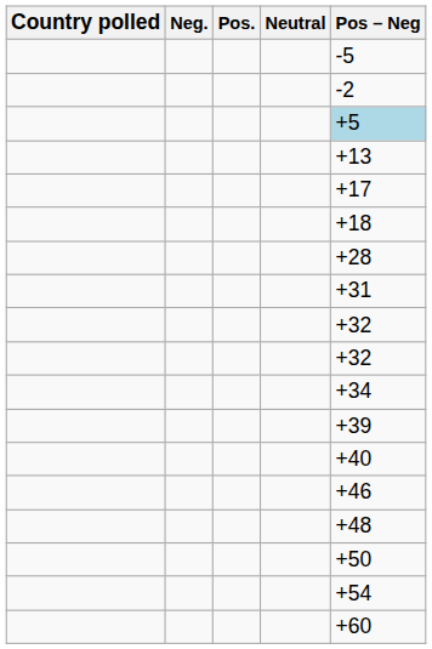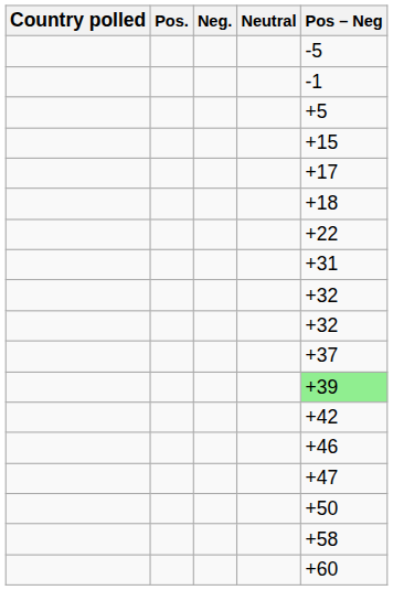columns swapped: Pos. <-> Neg.
row 3 | Pos – Neg: -2 -> -1
row 4 | Pos – Neg: lightblue background -> no background
row 5 | Pos – Neg: +13 -> +15
row 8 | Pos – Neg: +28 -> +22
row 12 | Pos – Neg: +34 -> +37
row 13 | Pos – Neg: no background -> lightgreen background
row 14 | Pos – Neg: +40 -> +42
row 16 | Pos – Neg: +48 -> +47
row 18 | Pos – Neg: +54 -> +58
